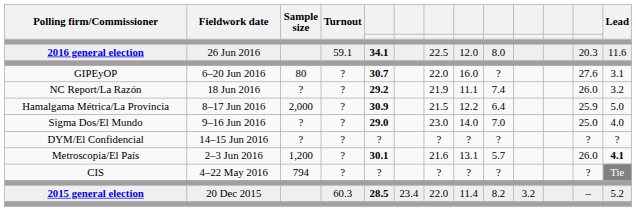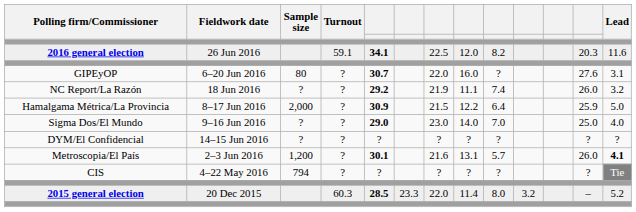2016 general election | column 9: 8.0 -> 8.2
2015 general election | column 6: 23.4 -> 23.3
2015 general election | column 9: 8.2 -> 8.0
